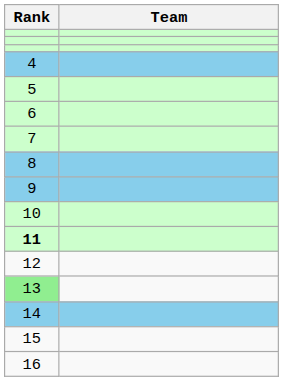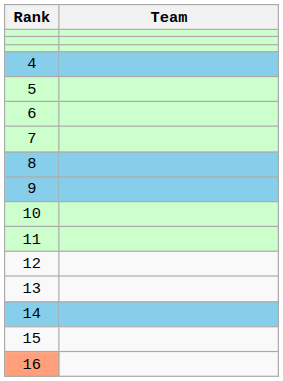row 12 | Rank: bold -> normal
row 14 | Rank: lightgreen background -> no background
row 17 | Rank: no background -> lightsalmon background
